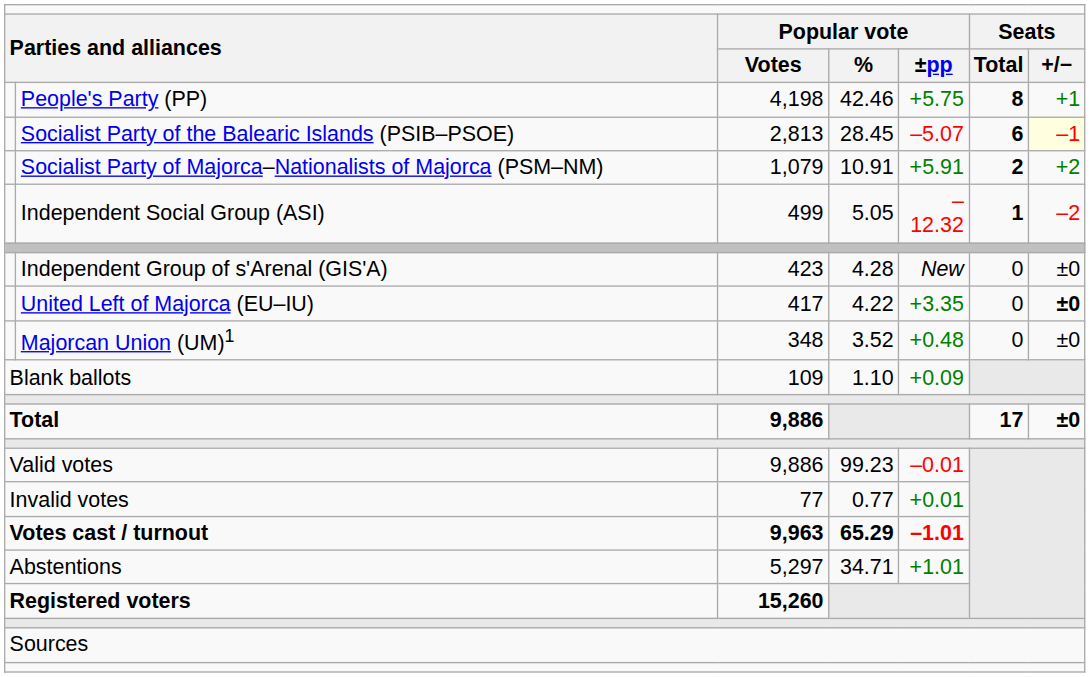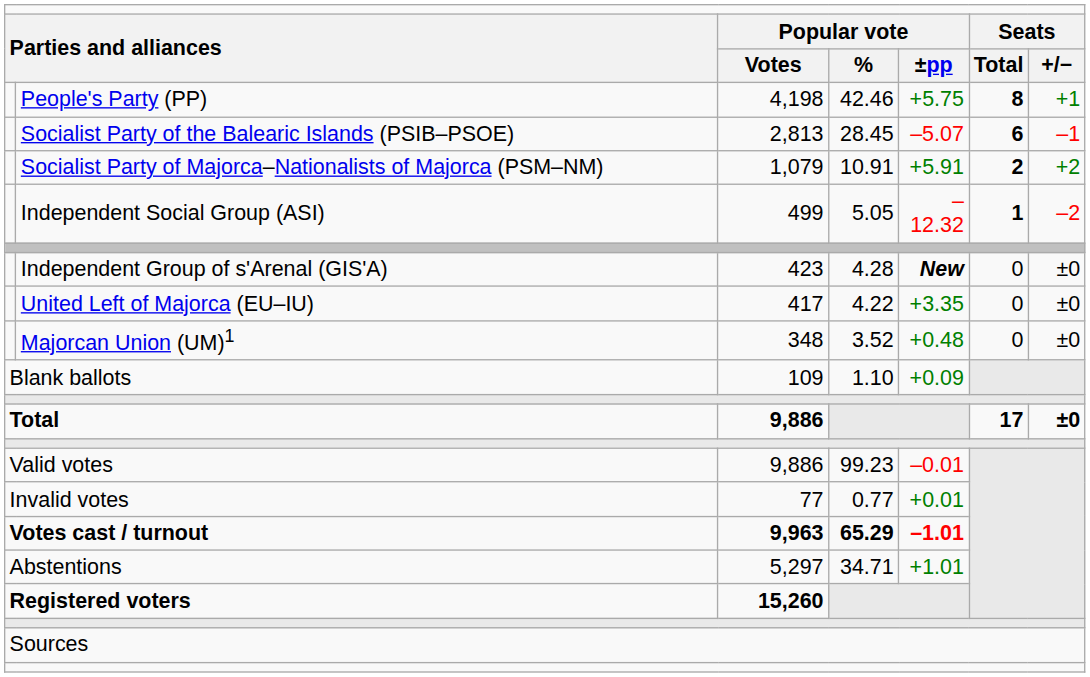Socialist Party of the Balearic Islands (PSIB–PSOE) | column 7: lightyellow background -> no background
Independent Group of s'Arenal (GIS'A) | column 5: normal -> bold
United Left of Majorca (EU–IU) | column 7: bold -> normal
